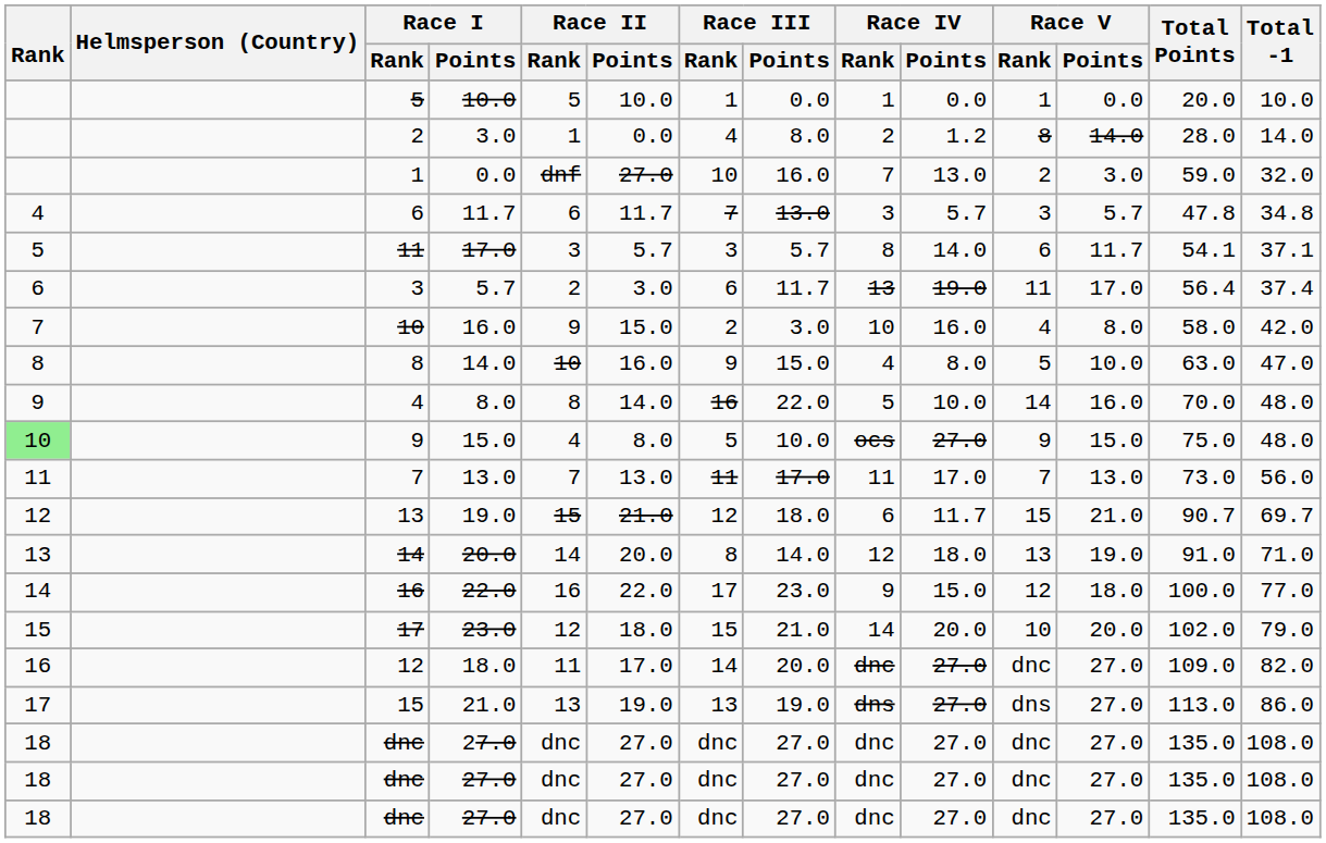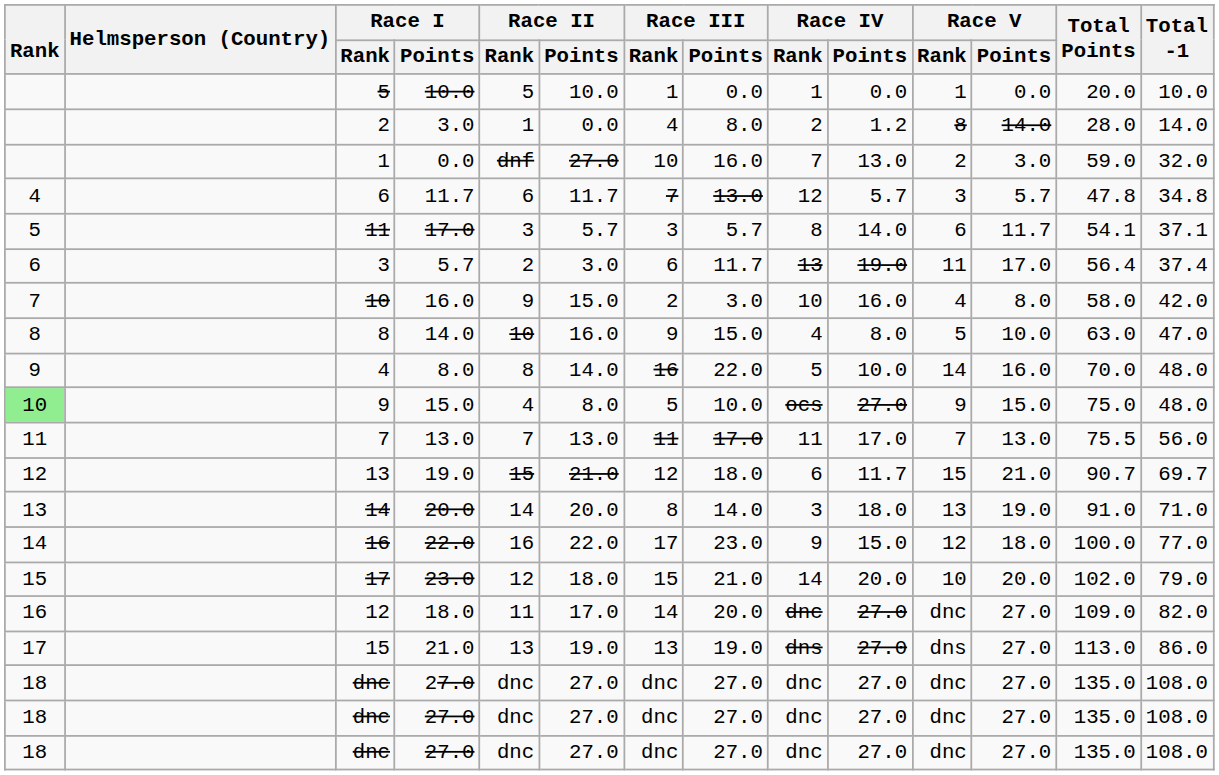row 6 | Race IV / Rank: 3 -> 12
row 13 | Total Points: 73.0 -> 75.5
row 15 | Race IV / Rank: 12 -> 3
